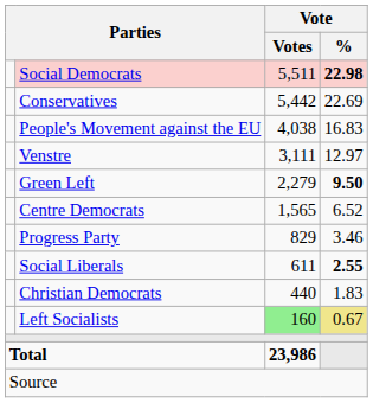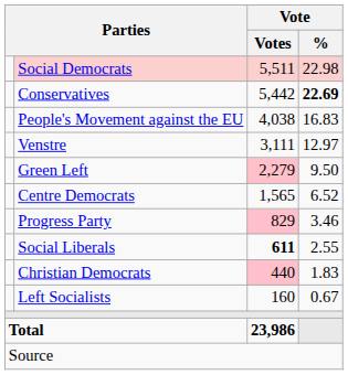Social Democrats | Vote / %: bold -> normal
Conservatives | Vote / %: normal -> bold
Green Left | Vote / Votes: no background -> pink background
Green Left | Vote / %: bold -> normal
Progress Party | Vote / Votes: no background -> pink background
Social Liberals | Vote / Votes: normal -> bold
Social Liberals | Vote / %: bold -> normal
Christian Democrats | Vote / Votes: no background -> pink background
Left Socialists | Vote / Votes: lightgreen background -> no background
Left Socialists | Vote / %: khaki background -> no background
